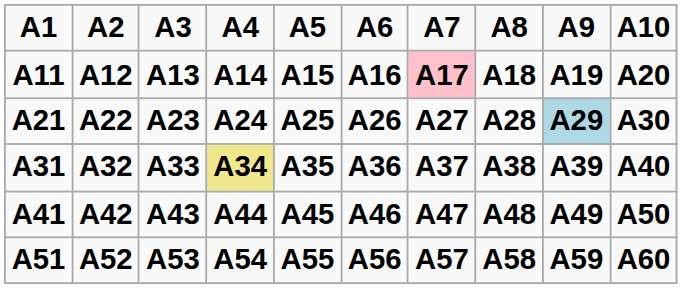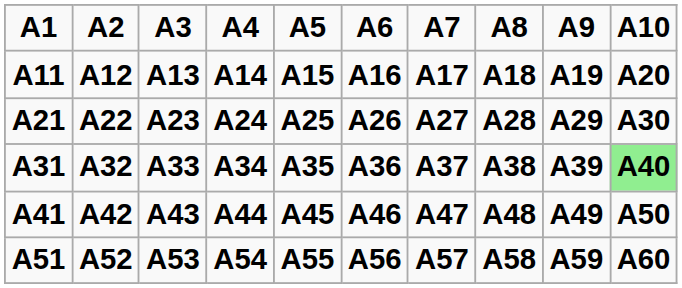A11 | column 7: pink background -> no background
A21 | column 9: lightblue background -> no background
A31 | column 4: khaki background -> no background
A31 | column 10: no background -> lightgreen background
